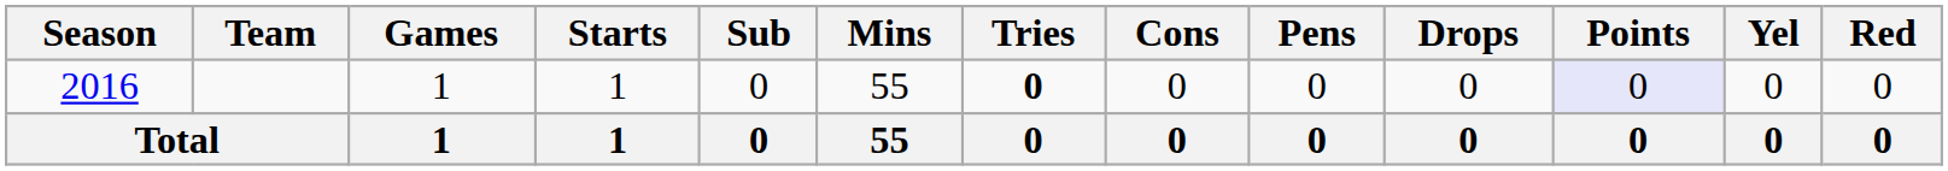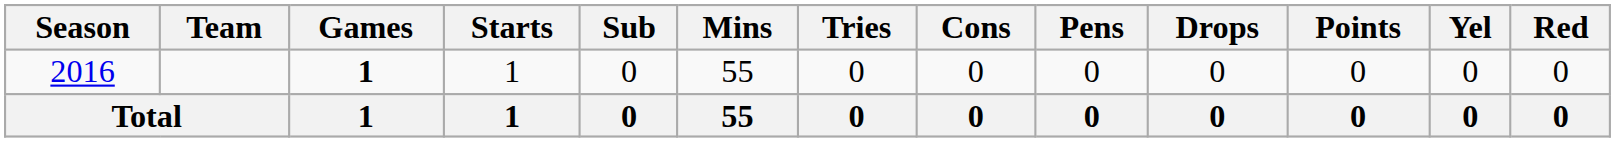2016 | Games: normal -> bold
2016 | Tries: bold -> normal
2016 | Points: lavender background -> no background
